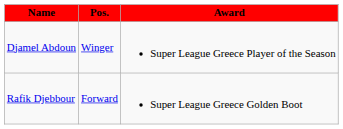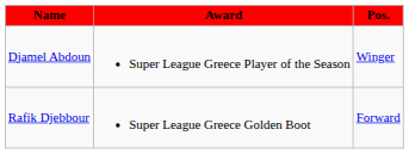columns swapped: Pos. <-> Award
